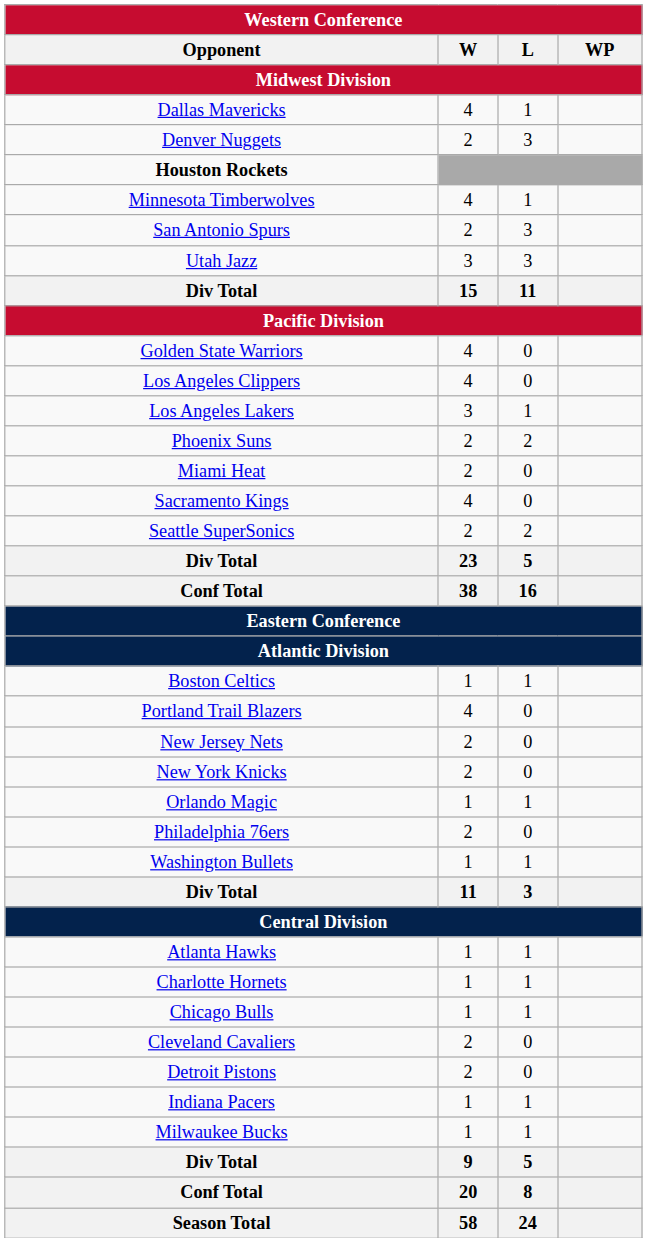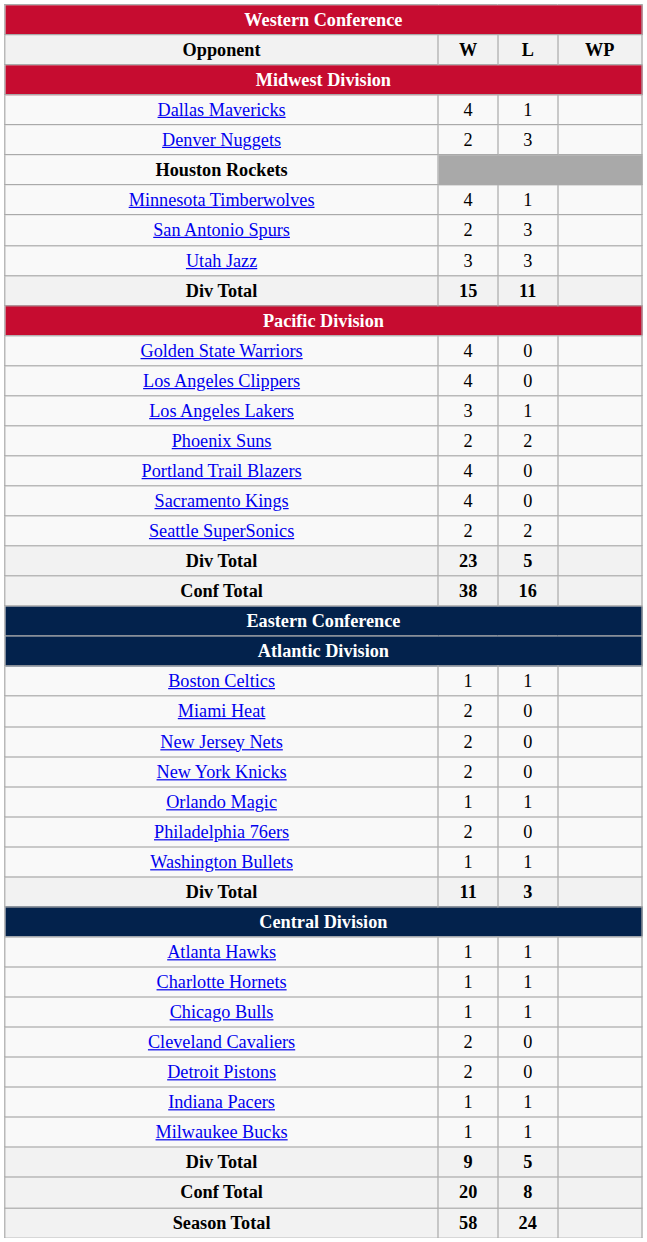rows swapped: Portland Trail Blazers <-> Miami Heat
